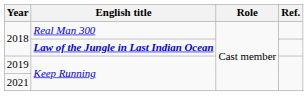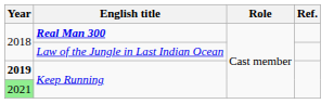2018 / Real Man 300 | English title: normal -> bold
2018 / Law of the Jungle in Last Indian Ocean | English title: bold -> normal
2019 | Year: normal -> bold
2021 | Year: no background -> lightgreen background
